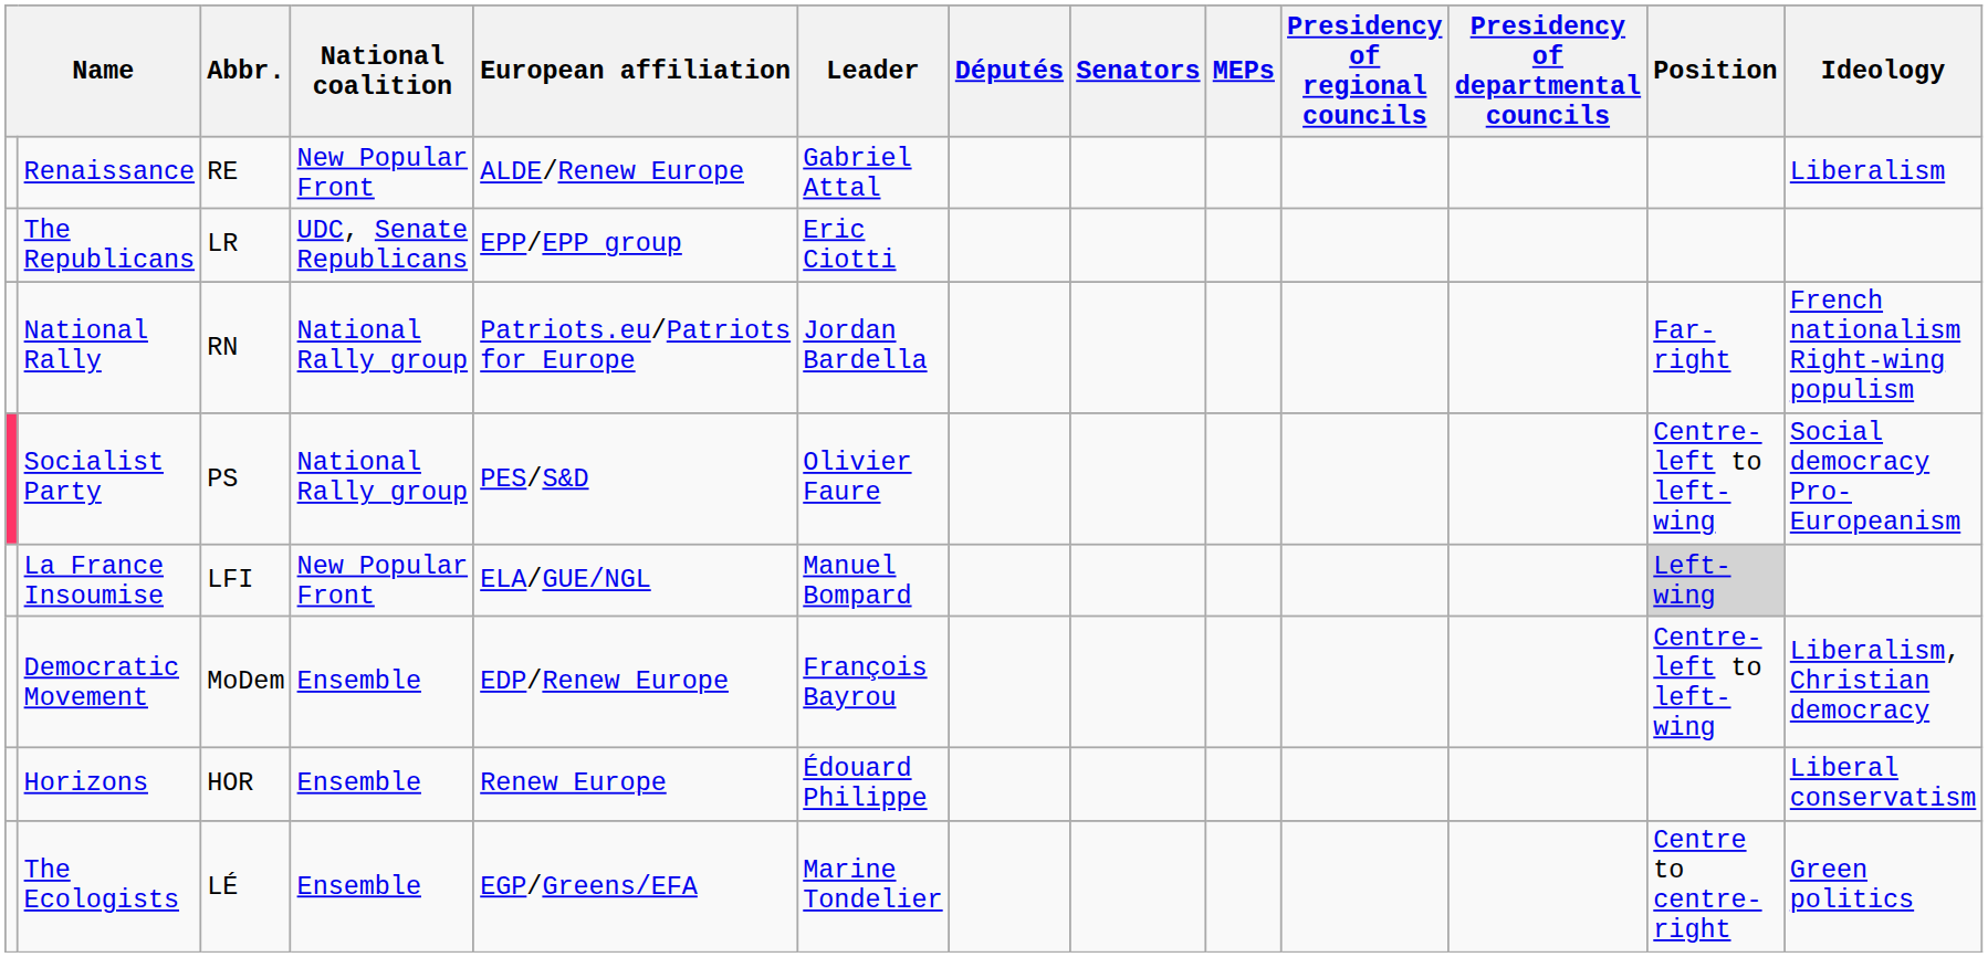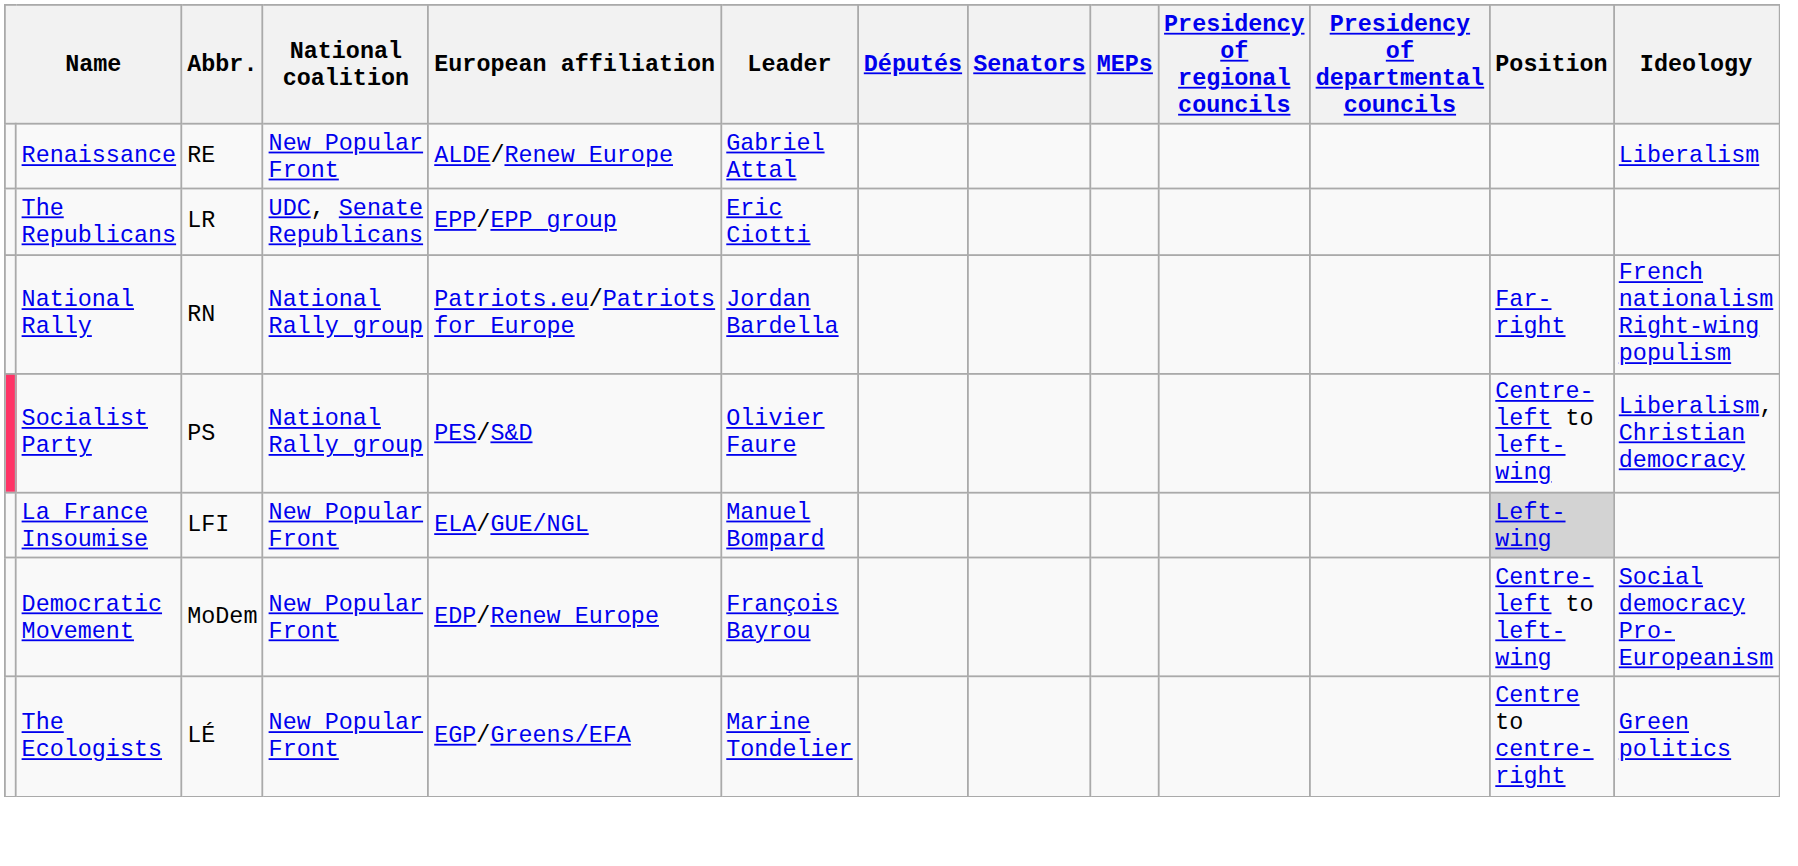Socialist Party | Ideology: Social democracy Pro-Europeanism -> Liberalism, Christian democracy
Democratic Movement | National coalition: Ensemble -> New Popular Front
Democratic Movement | Ideology: Liberalism, Christian democracy -> Social democracy Pro-Europeanism
- row: Horizons | HOR | Ensemble | Renew Europe | Édouard Philippe | Liberal conservatism
The Ecologists | National coalition: Ensemble -> New Popular Front
